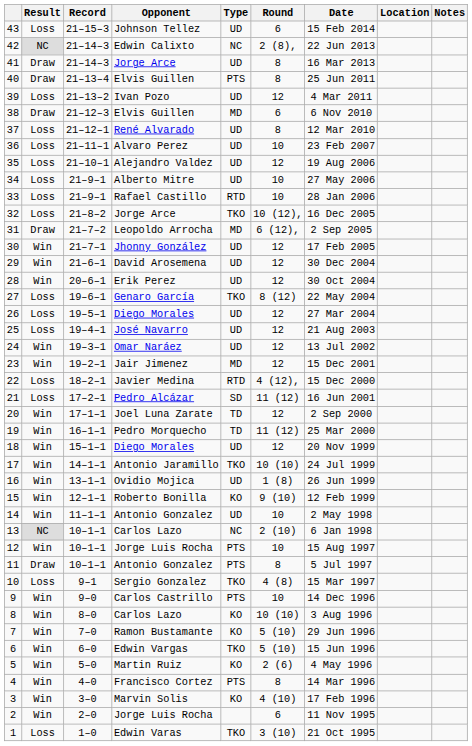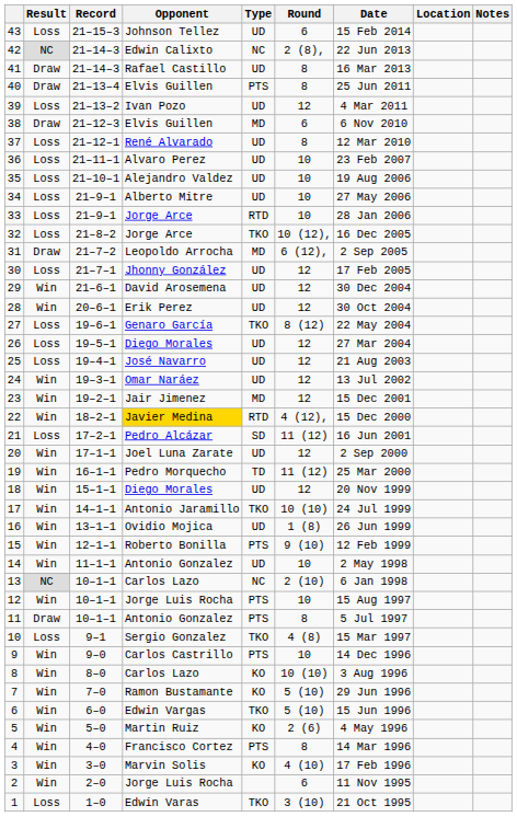41 | Opponent: Jorge Arce -> Rafael Castillo
35 | Round: 12 -> 10
33 | Opponent: Rafael Castillo -> Jorge Arce
30 | Result: Win -> Loss
22 | Result: Loss -> Win
22 | Opponent: no background -> gold background
20 | Type: TD -> UD
15 | Type: KO -> PTS
